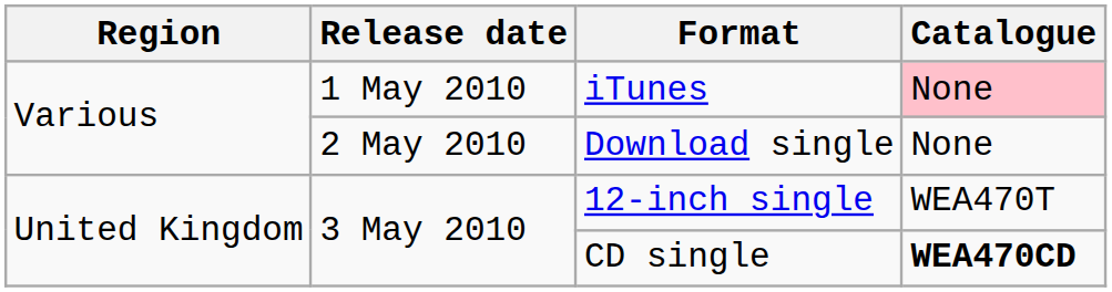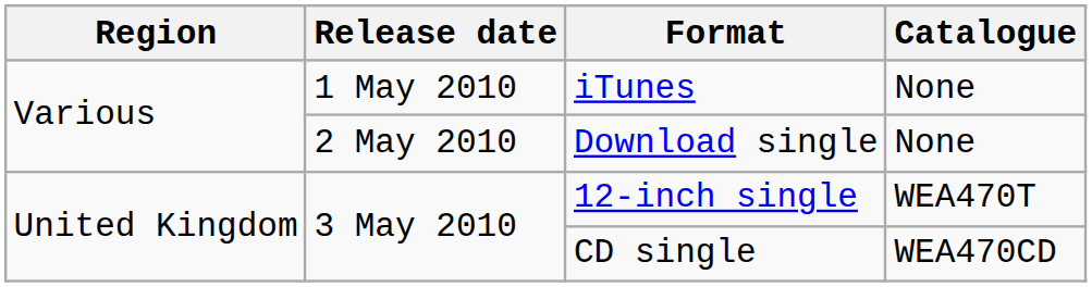iTunes | Catalogue: pink background -> no background
CD single | Catalogue: bold -> normal
